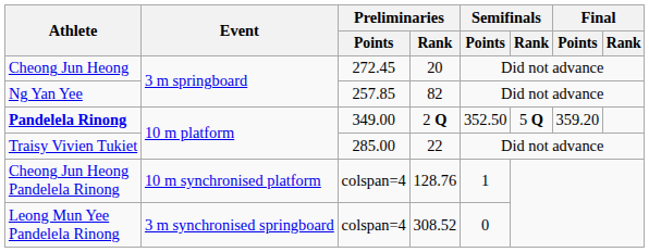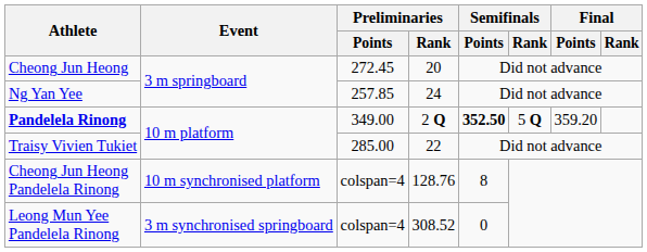Ng Yan Yee | Preliminaries / Rank: 82 -> 24
Pandelela Rinong | Semifinals / Points: normal -> bold
Cheong Jun Heong Pandelela Rinong | Semifinals / Points: 1 -> 8
